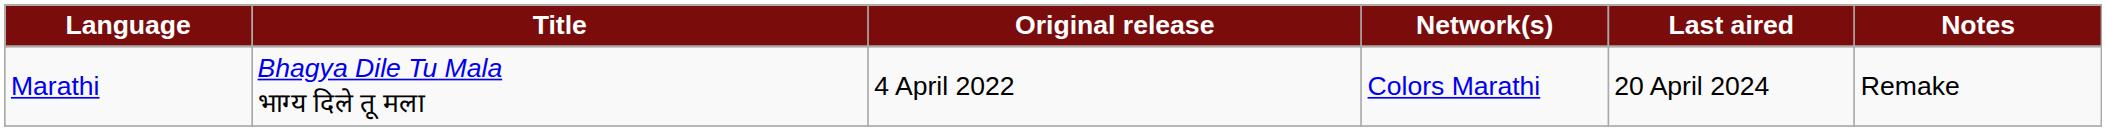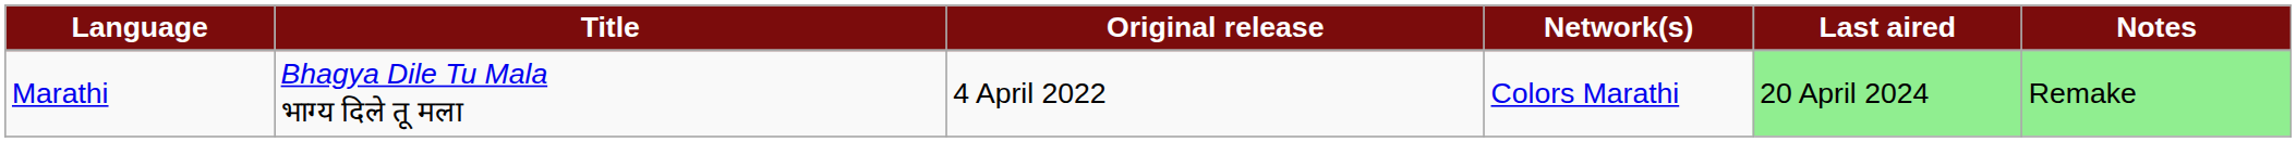Marathi | Last aired: no background -> lightgreen background
Marathi | Notes: no background -> lightgreen background
